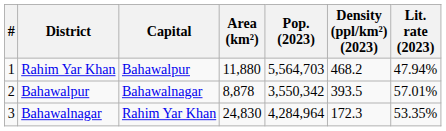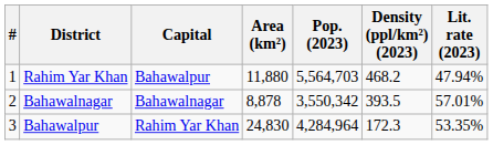row 3 | District: Bahawalpur -> Bahawalnagar
row 4 | District: Bahawalnagar -> Bahawalpur
